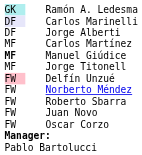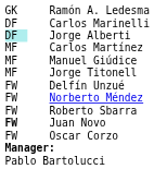Ramón A. Ledesma | column 1: paleturquoise background -> no background
Carlos Marinelli | column 1: lavender background -> no background
Jorge Alberti | column 1: no background -> paleturquoise background
Manuel Giúdice | column 1: bold -> normal
Delfín Unzué | column 1: pink background -> no background
Juan Novo | column 1: normal -> bold
